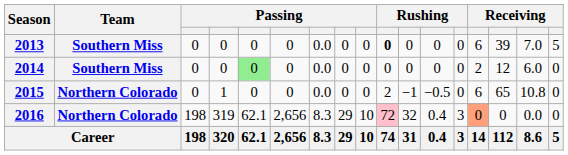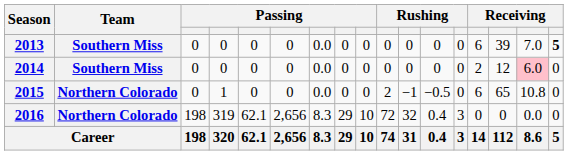2013 | column 10: bold -> normal
2013 | column 17: normal -> bold
2014 | column 5: lightgreen background -> no background
2014 | column 16: no background -> pink background
2016 | column 10: pink background -> no background
2016 | column 14: lightsalmon background -> no background
